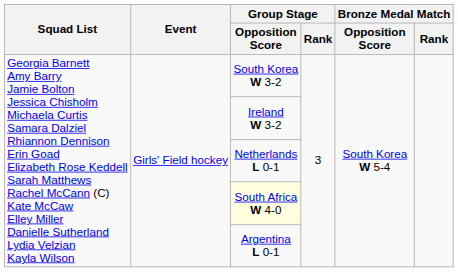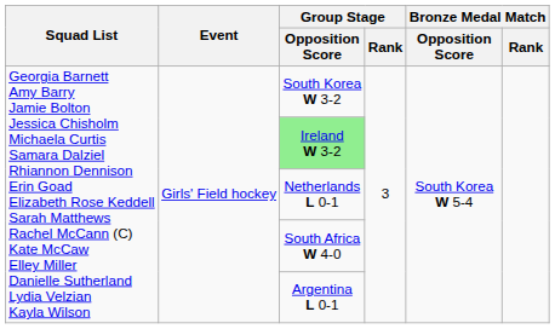Ireland W 3-2 | Group Stage / Opposition Score: no background -> lightgreen background
South Africa W 4-0 | Group Stage / Opposition Score: lightyellow background -> no background
